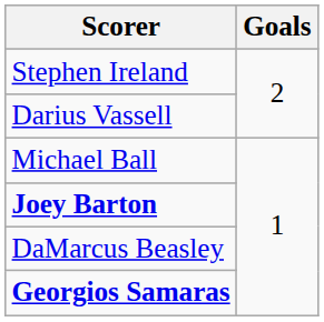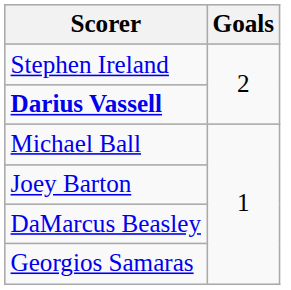Darius Vassell | Scorer: normal -> bold
Joey Barton | Scorer: bold -> normal
Georgios Samaras | Scorer: bold -> normal
